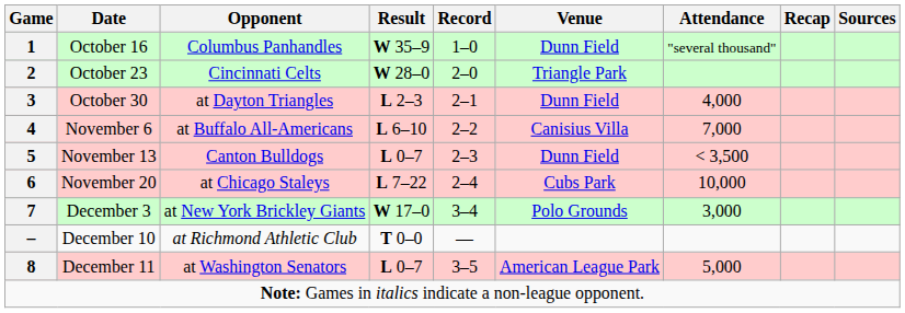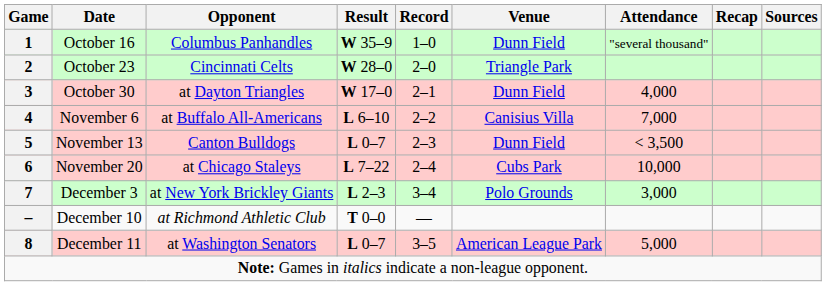3 | Result: L 2–3 -> W 17–0
7 | Result: W 17–0 -> L 2–3
